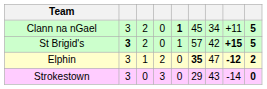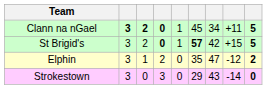Clann na nGael | column 2: normal -> bold
Clann na nGael | column 3: normal -> bold
Clann na nGael | column 4: normal -> bold
Clann na nGael | column 5: bold -> normal
St Brigid's | column 2: bold -> normal
St Brigid's | column 4: normal -> bold
St Brigid's | column 6: normal -> bold
St Brigid's | column 8: bold -> normal
Elphin | column 6: bold -> normal
Elphin | column 8: bold -> normal
